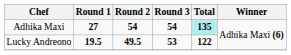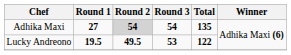Adhika Maxi | Round 2: no background -> lightgrey background
Adhika Maxi | Total: paleturquoise background -> no background
